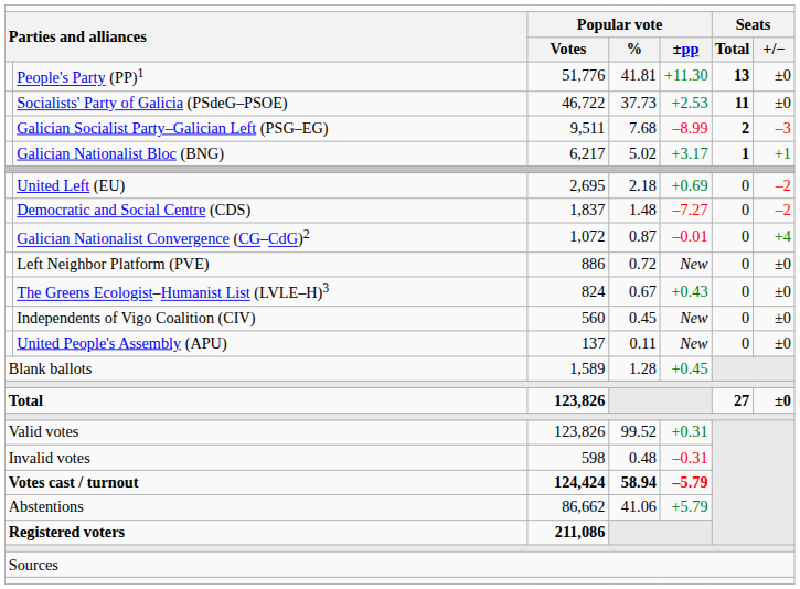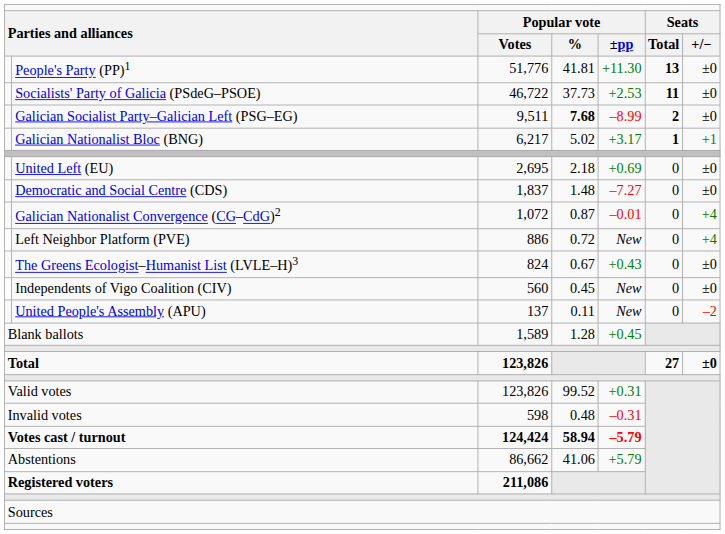Galician Socialist Party–Galician Left (PSG–EG) | column 4: normal -> bold
Galician Socialist Party–Galician Left (PSG–EG) | column 7: –3 -> ±0
United Left (EU) | column 7: –2 -> ±0
Democratic and Social Centre (CDS) | column 7: –2 -> ±0
Left Neighbor Platform (PVE) | column 7: ±0 -> +4
United People's Assembly (APU) | column 7: ±0 -> –2
